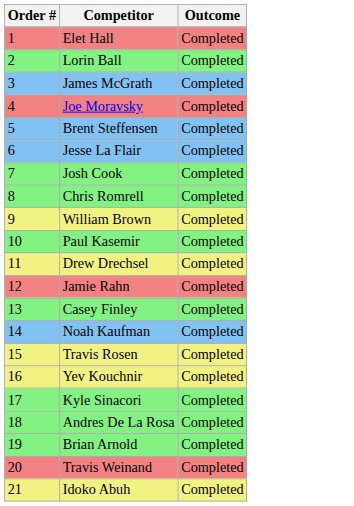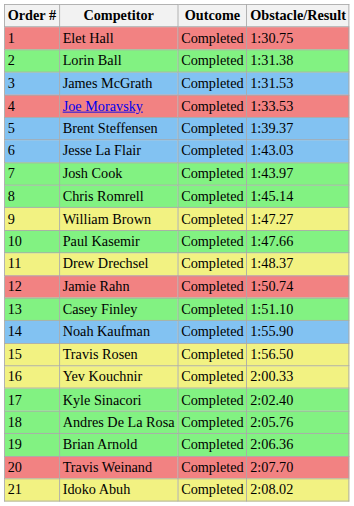+ column: Obstacle/Result | 1:30.75 | 1:31.38 | 1:31.53 | 1:33.53 | 1:39.37 | 1:43.03 | 1:43.97 | 1:45.14 | 1:47.27 | 1:47.66 | 1:48.37 | 1:50.74 | 1:51.10 | 1:55.90 | 1:56.50 | 2:00.33 | 2:02.40 | 2:05.76 | 2:06.36 | 2:07.70 | 2:08.02
